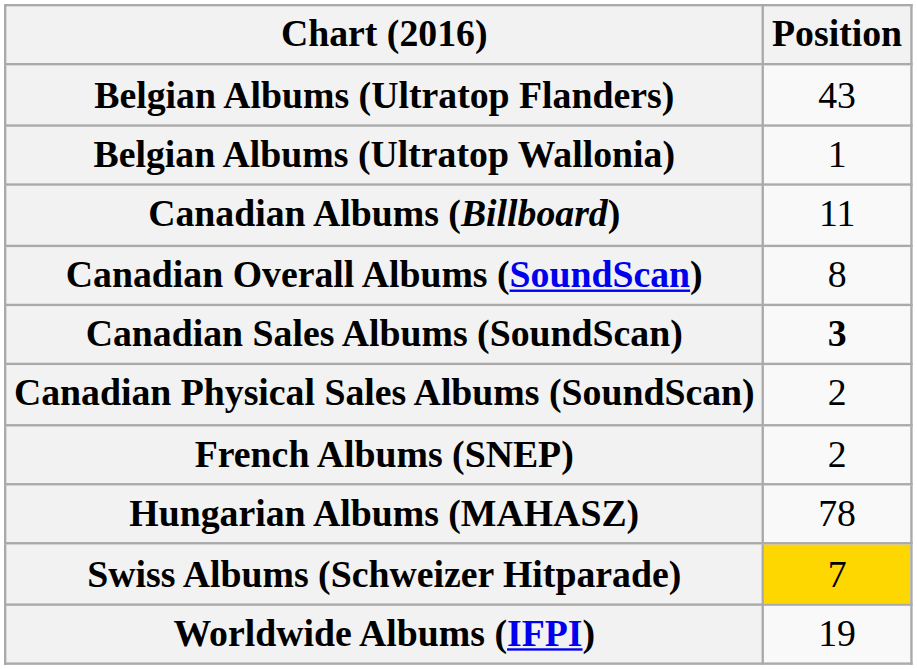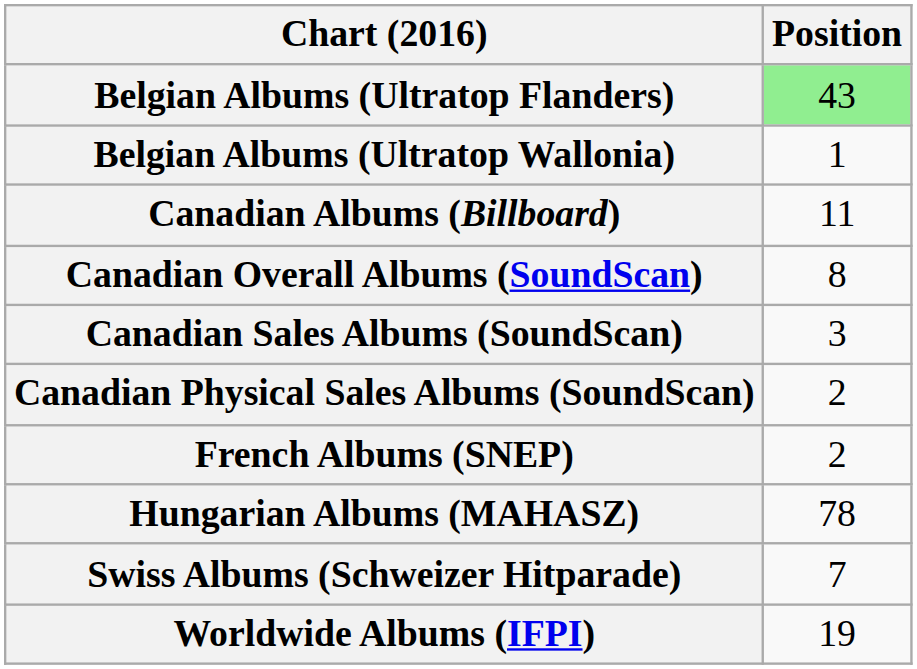Belgian Albums (Ultratop Flanders) | Position: no background -> lightgreen background
Canadian Sales Albums (SoundScan) | Position: bold -> normal
Swiss Albums (Schweizer Hitparade) | Position: gold background -> no background
